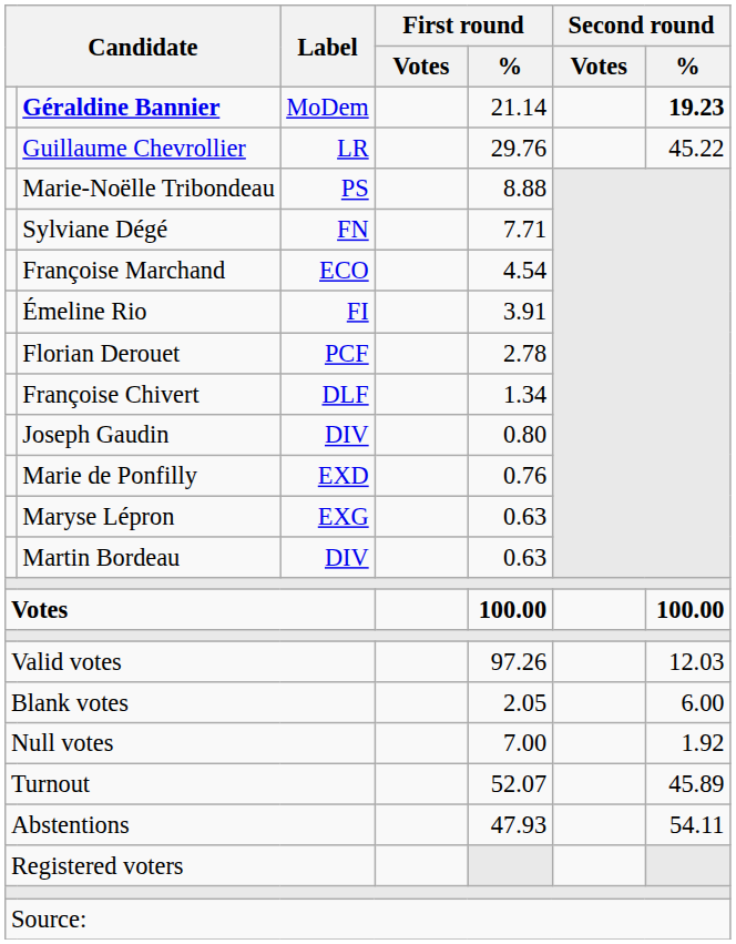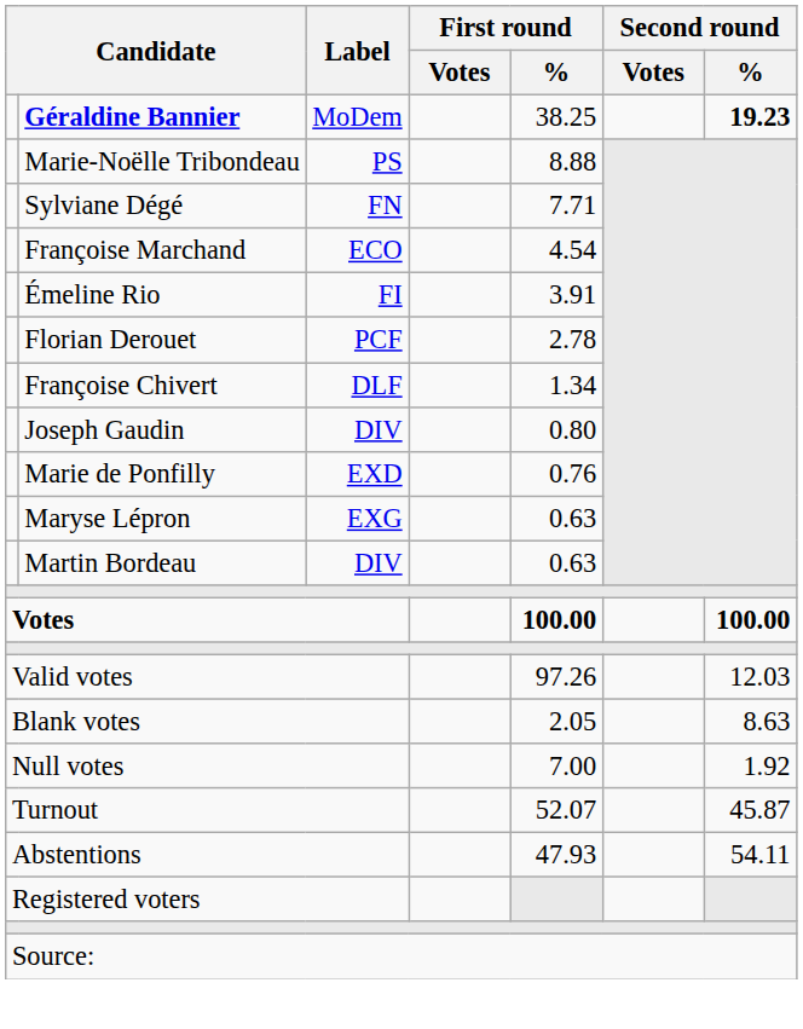Géraldine Bannier | First round / %: 21.14 -> 38.25
- row: Guillaume Chevrollier | LR | 29.76 | 45.22
Blank votes | Second round / %: 6.00 -> 8.63
Turnout | Second round / %: 45.89 -> 45.87
